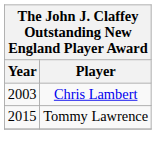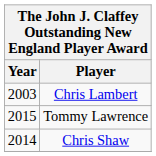+ row: 2014 | Chris Shaw
